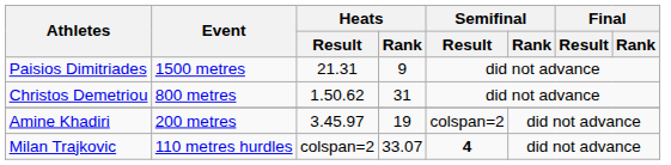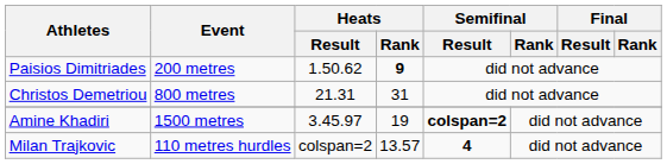Paisios Dimitriades | Event: 1500 metres -> 200 metres
Paisios Dimitriades | Heats / Result: 21.31 -> 1.50.62
Paisios Dimitriades | Heats / Rank: normal -> bold
Christos Demetriou | Heats / Result: 1.50.62 -> 21.31
Amine Khadiri | Event: 200 metres -> 1500 metres
Amine Khadiri | Semifinal / Result: normal -> bold
Milan Trajkovic | Heats / Rank: 33.07 -> 13.57
